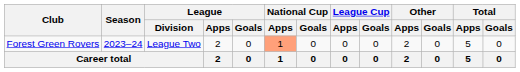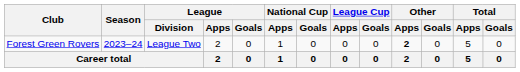Forest Green Rovers | National Cup / Apps: lightsalmon background -> no background
Forest Green Rovers | Other / Apps: normal -> bold
